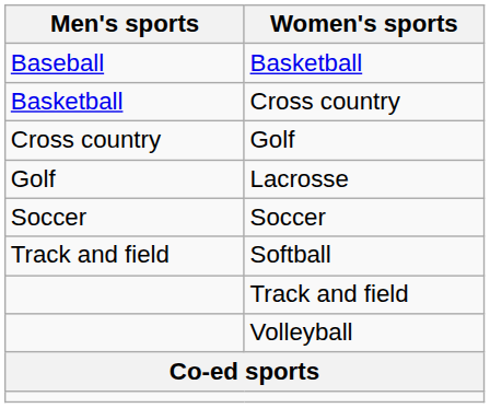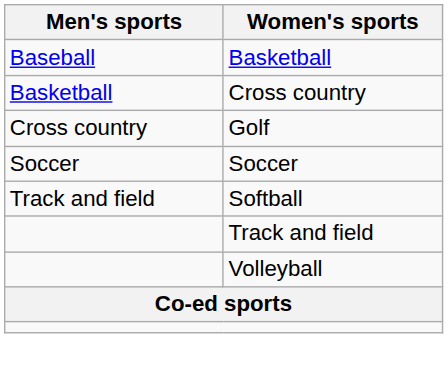- row: Golf | Lacrosse
